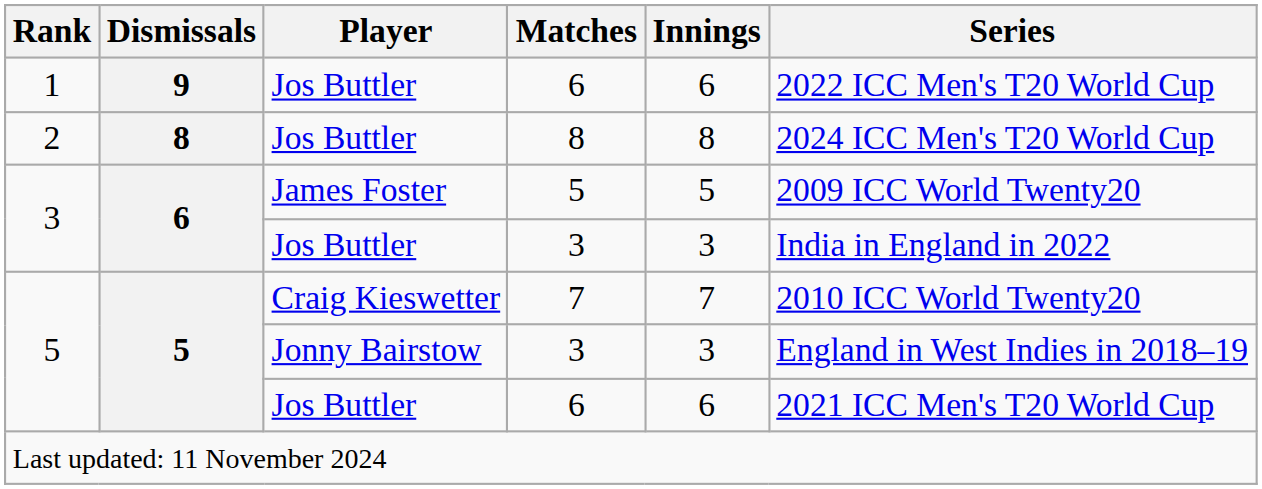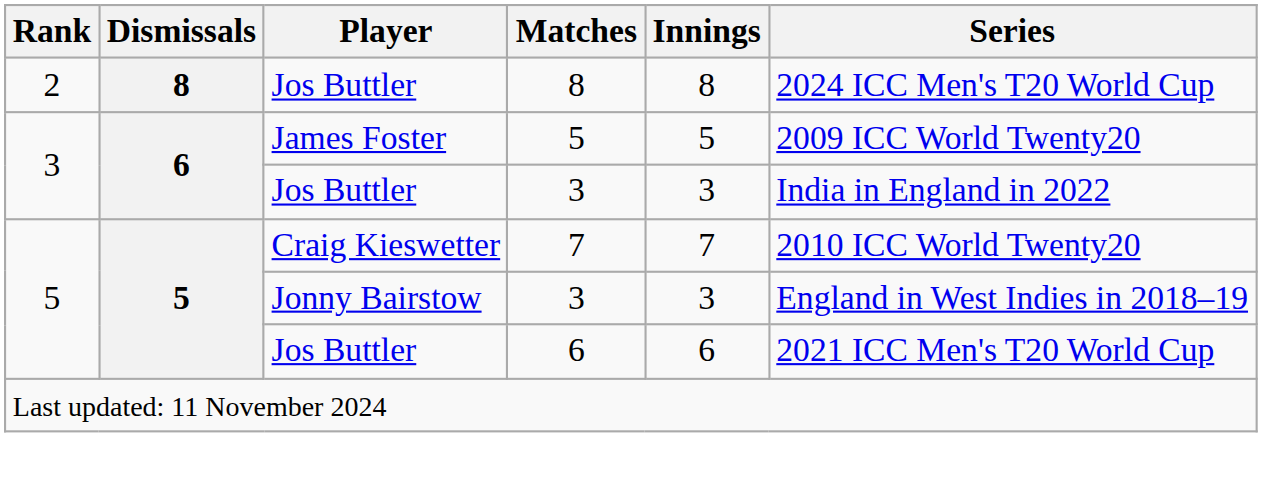- row: 1 | 9 | Jos Buttler | 6 | 6 | 2022 ICC Men's T20 World Cup
